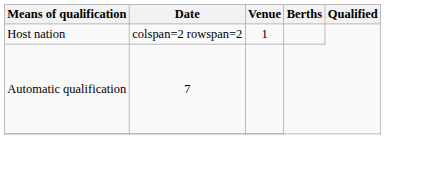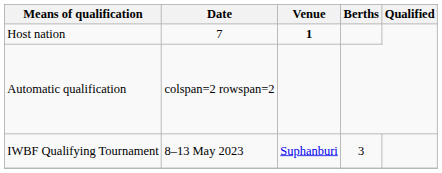Host nation | Date: colspan=2 rowspan=2 -> 7
Host nation | Venue: normal -> bold
Automatic qualification | Date: 7 -> colspan=2 rowspan=2
+ row: IWBF Qualifying Tournament | 8–13 May 2023 | Suphanburi | 3
